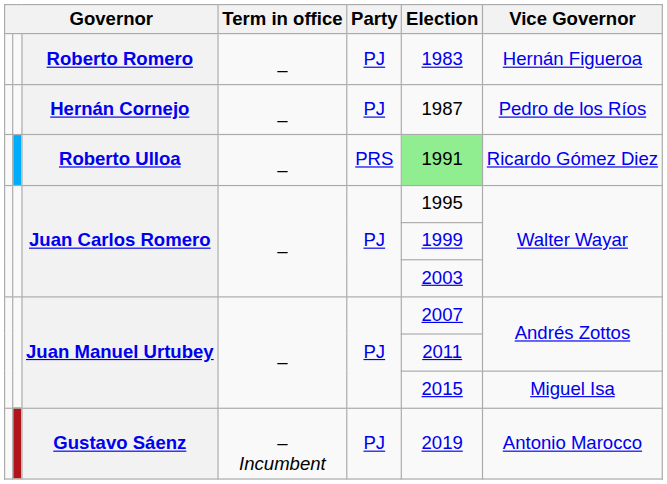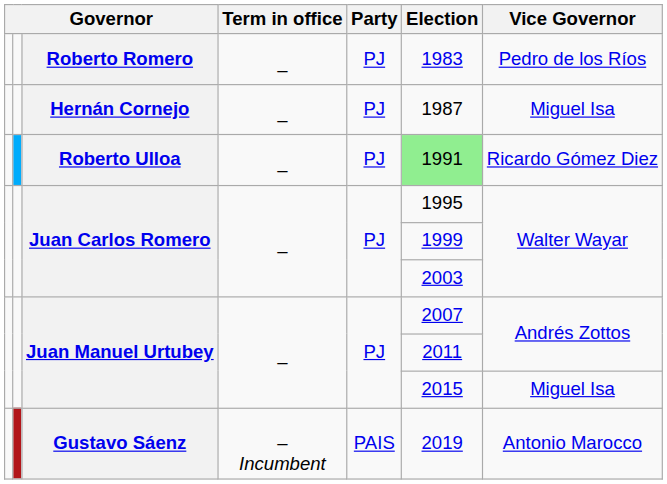Roberto Romero | Vice Governor: Hernán Figueroa -> Pedro de los Ríos
Hernán Cornejo | Vice Governor: Pedro de los Ríos -> Miguel Isa
Roberto Ulloa | Party: PRS -> PJ
Gustavo Sáenz | Party: PJ -> PAIS
